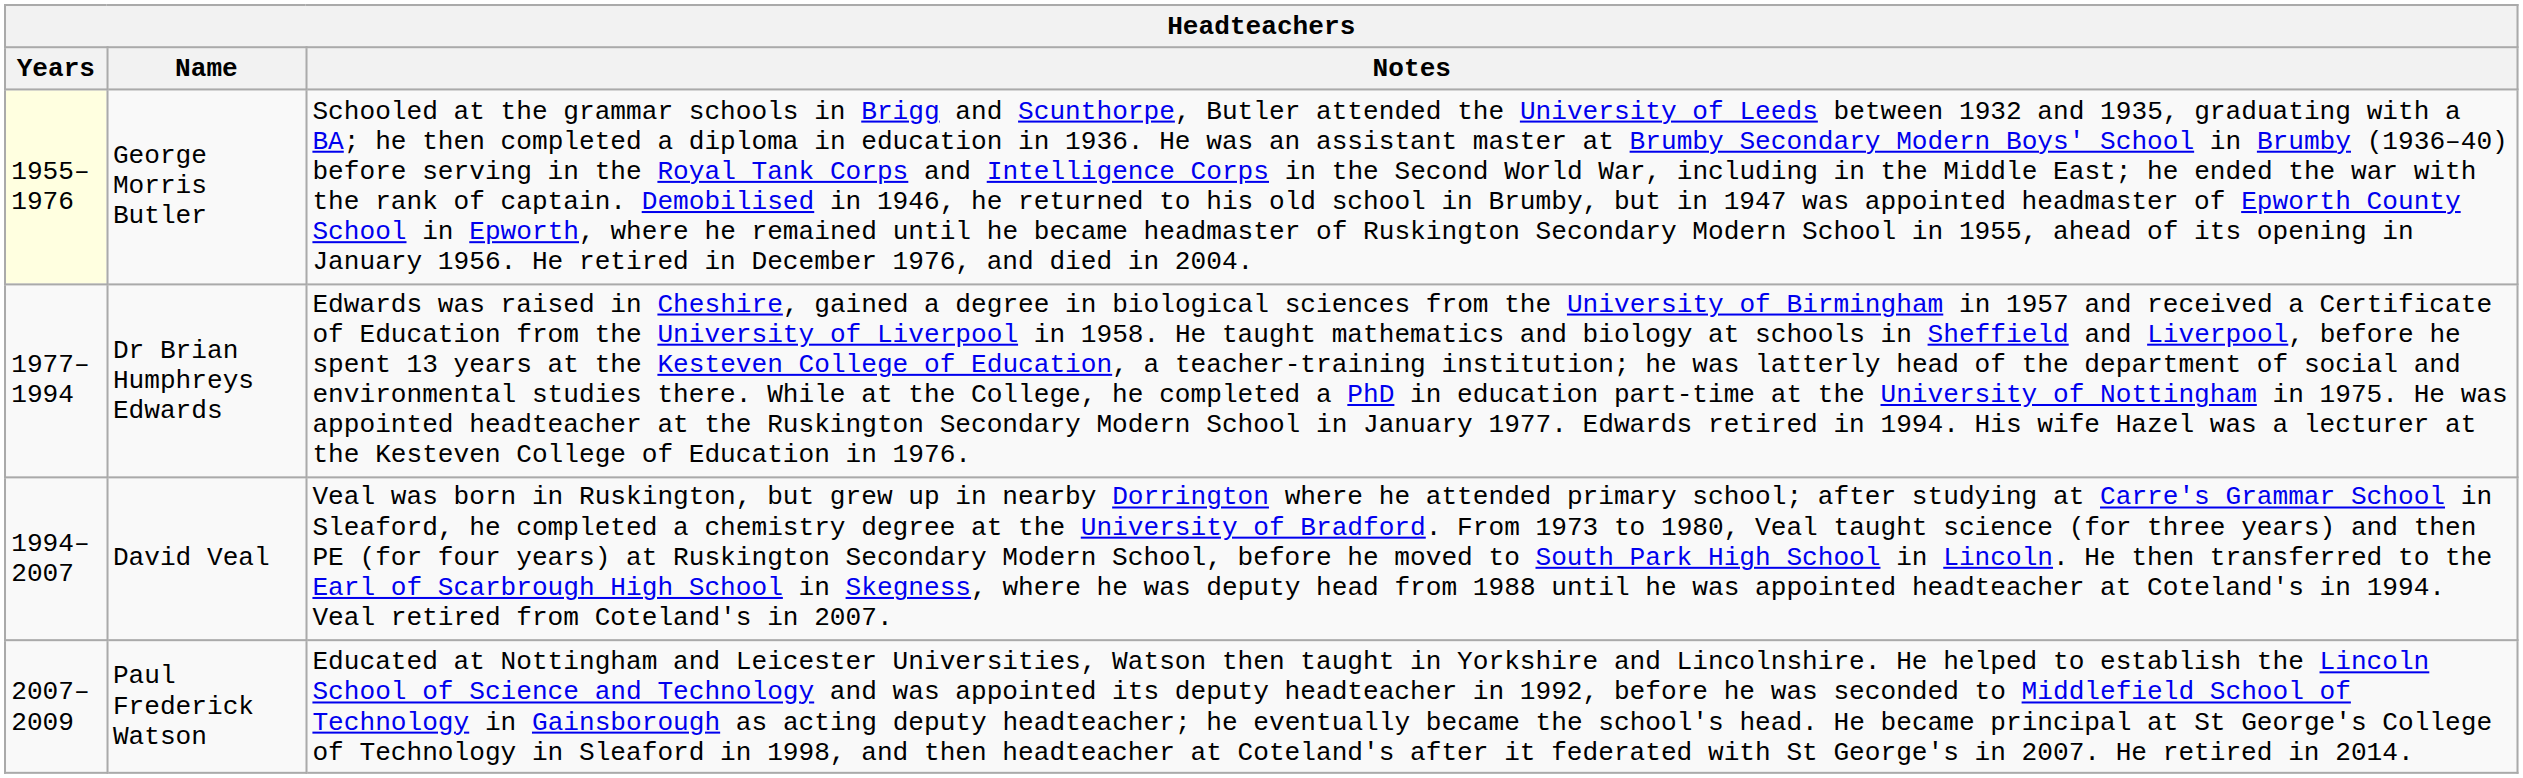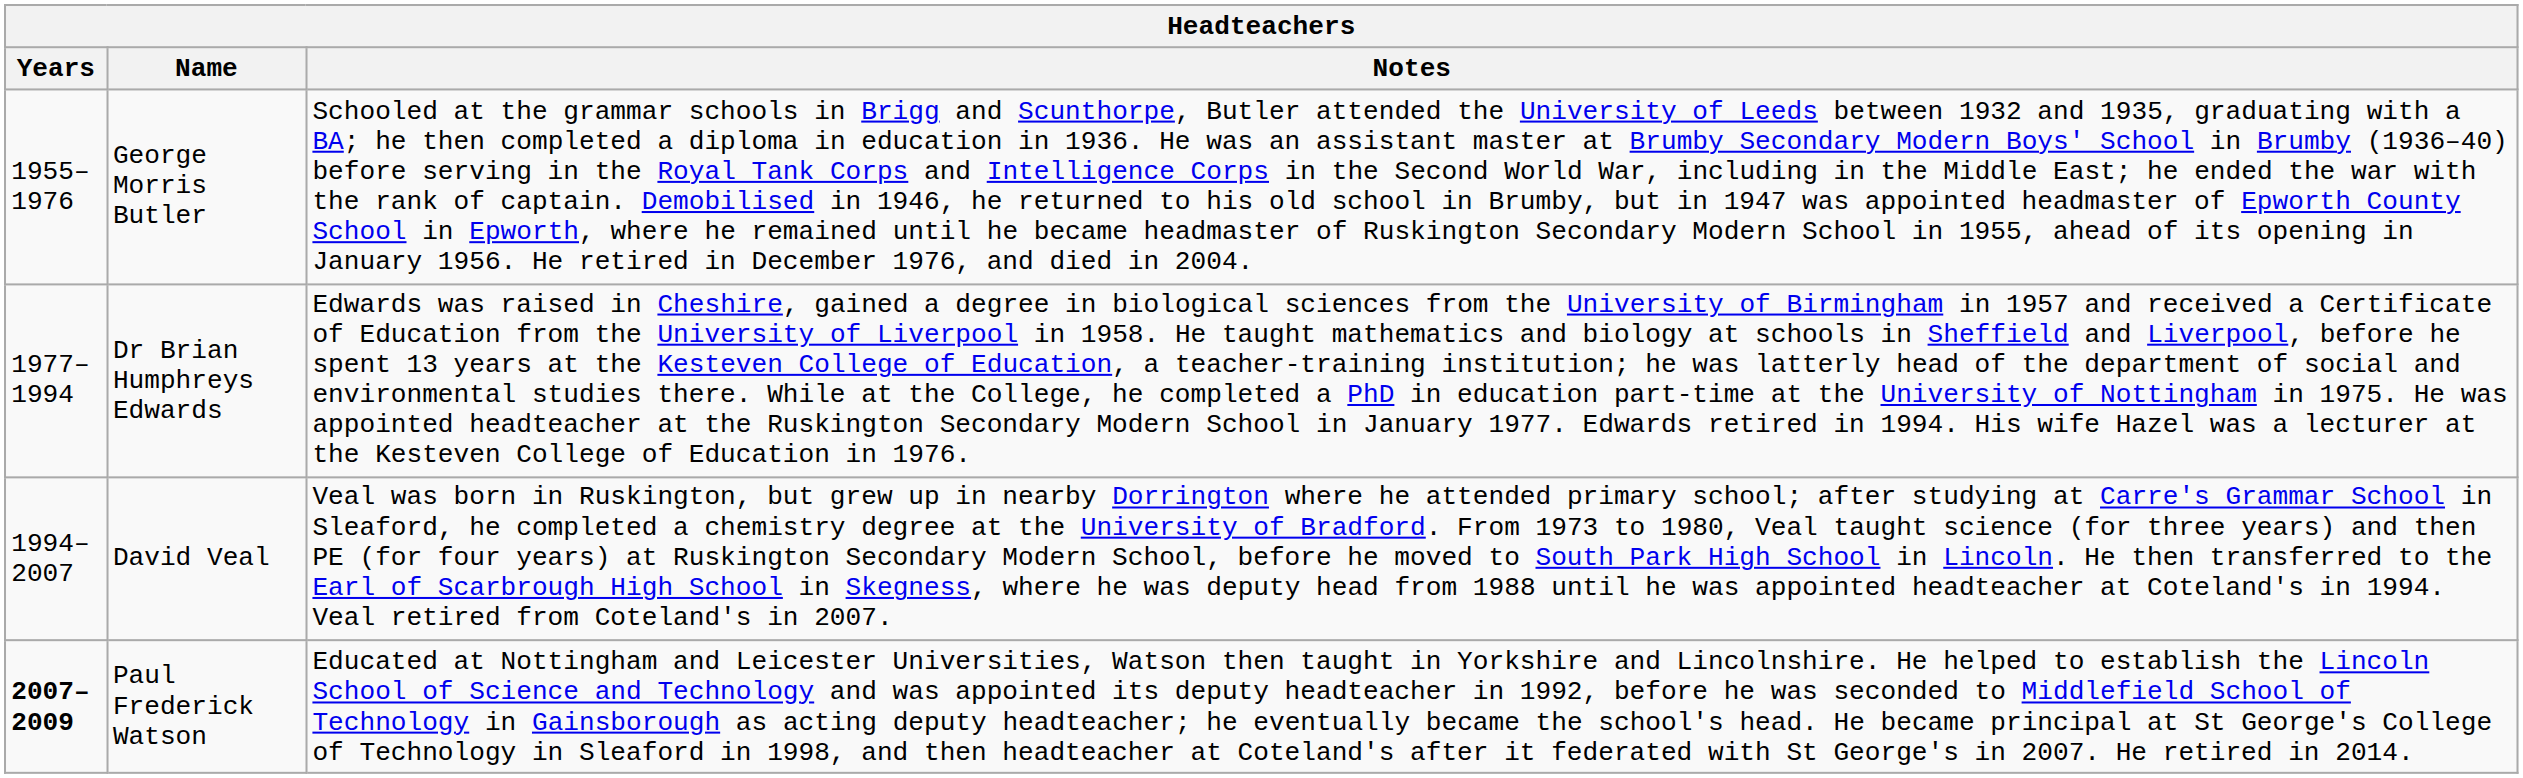George Morris Butler | Years: lightyellow background -> no background
Paul Frederick Watson | Years: normal -> bold
